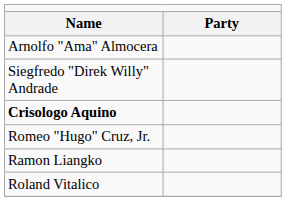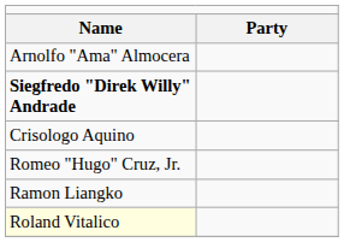Siegfredo "Direk Willy" Andrade | column 1: normal -> bold
Crisologo Aquino | column 1: bold -> normal
Roland Vitalico | column 1: no background -> lightyellow background
